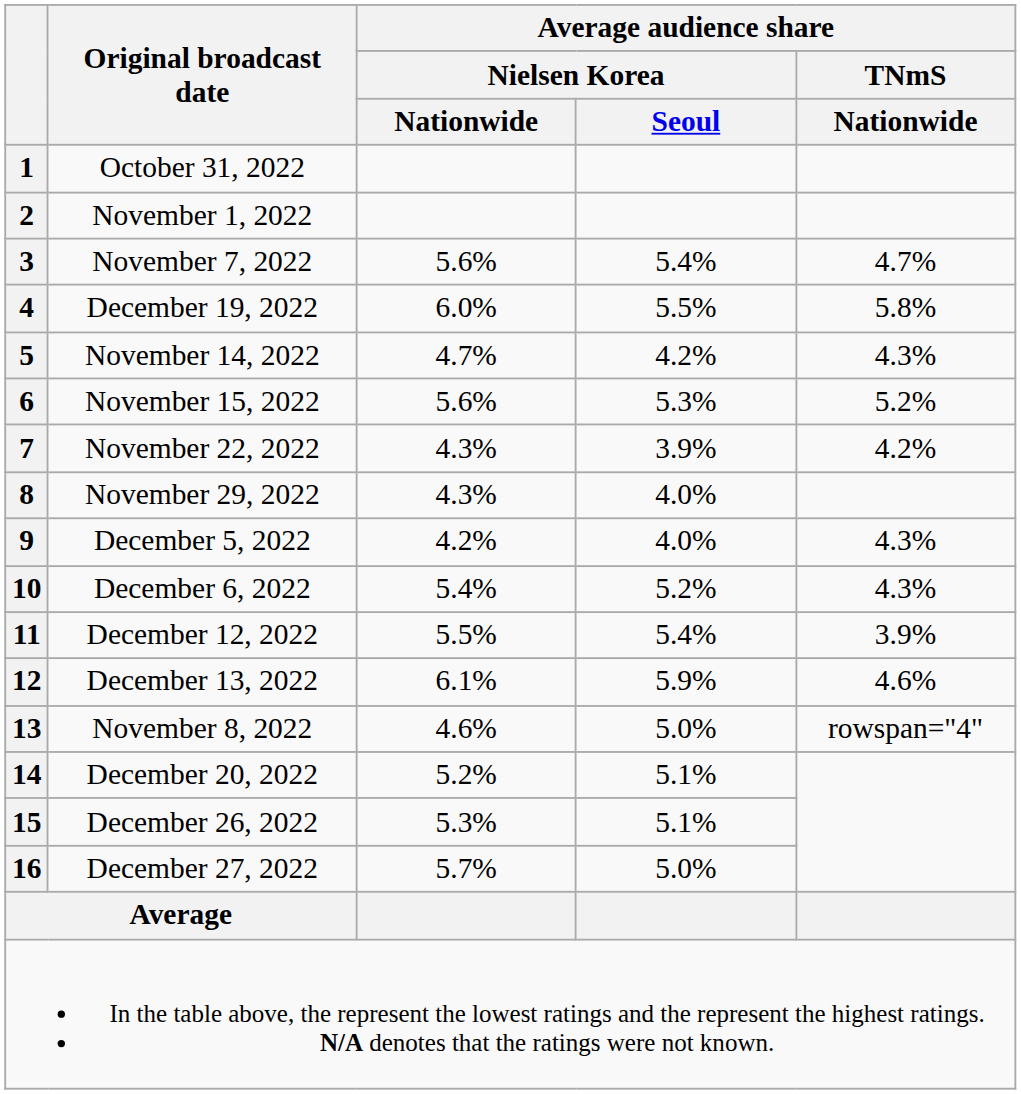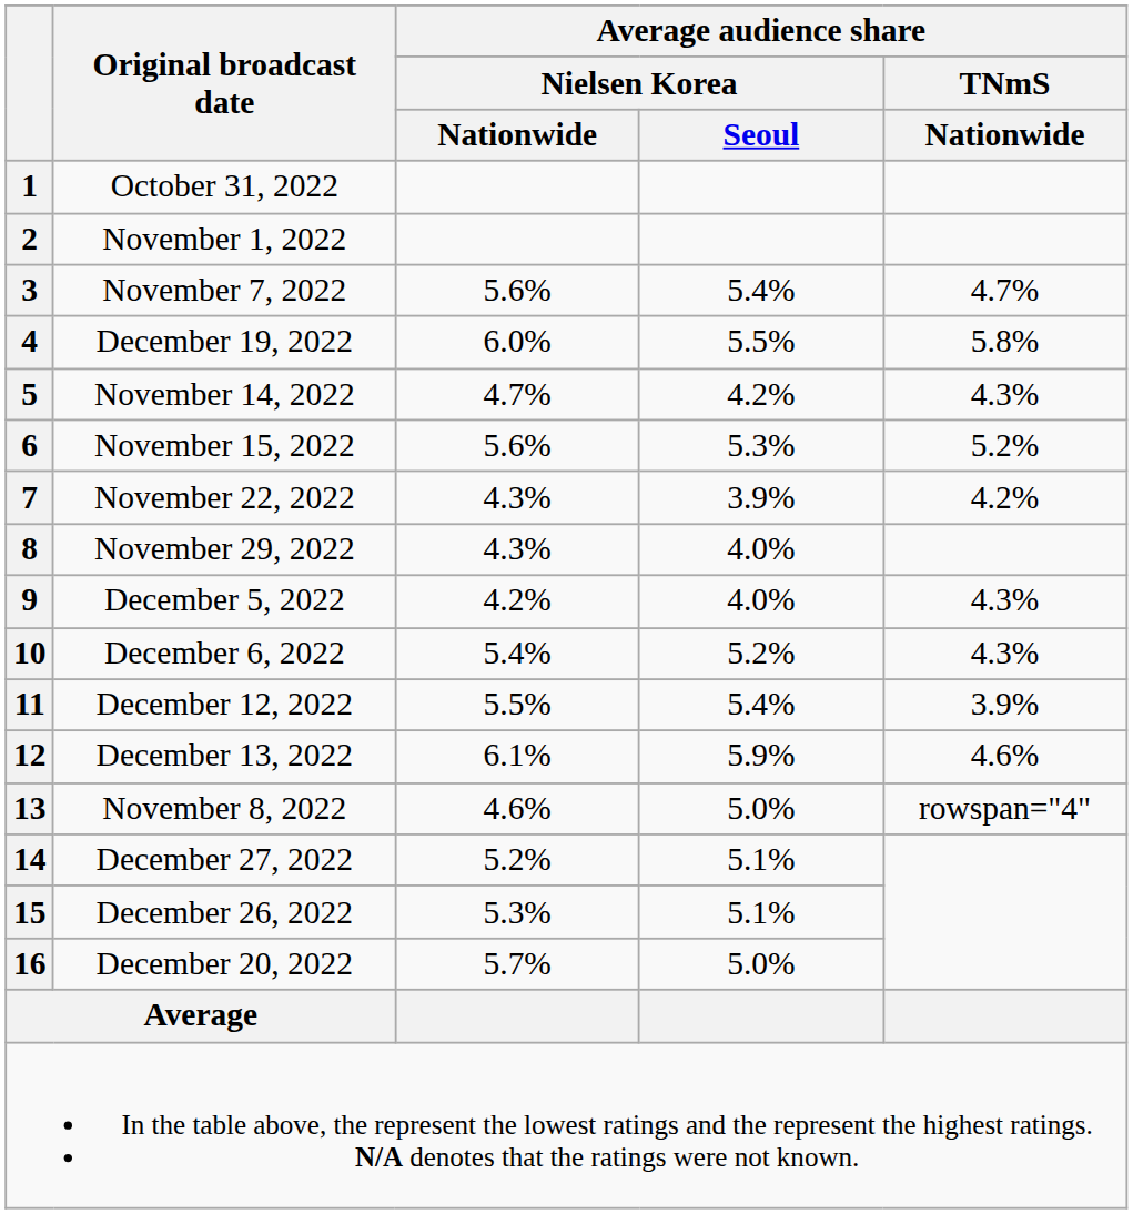14 | Original broadcast date: December 20, 2022 -> December 27, 2022
16 | Original broadcast date: December 27, 2022 -> December 20, 2022
